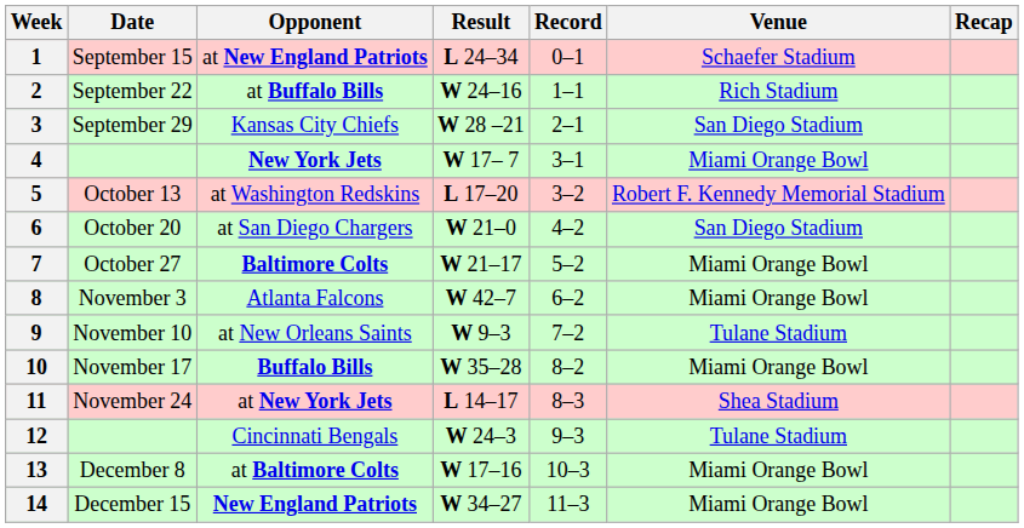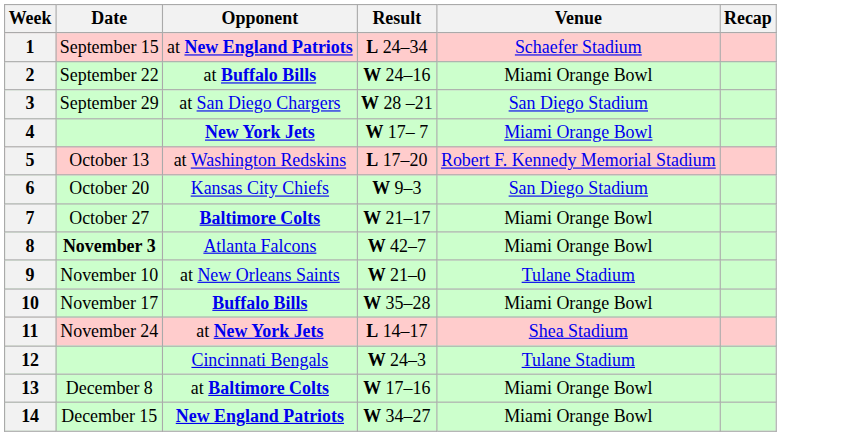- column: Record | 0–1 | 1–1 | 2–1 | 3–1 | 3–2 | 4–2 | 5–2 | 6–2 | 7–2 | 8–2 | 8–3 | 9–3 | 10–3 | 11–3
2 | Venue: Rich Stadium -> Miami Orange Bowl
3 | Opponent: Kansas City Chiefs -> at San Diego Chargers
6 | Opponent: at San Diego Chargers -> Kansas City Chiefs
6 | Result: W 21–0 -> W 9–3
8 | Date: normal -> bold
9 | Result: W 9–3 -> W 21–0
